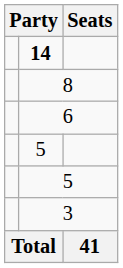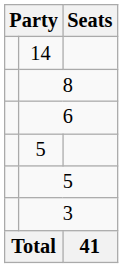14 | column 2: bold -> normal
